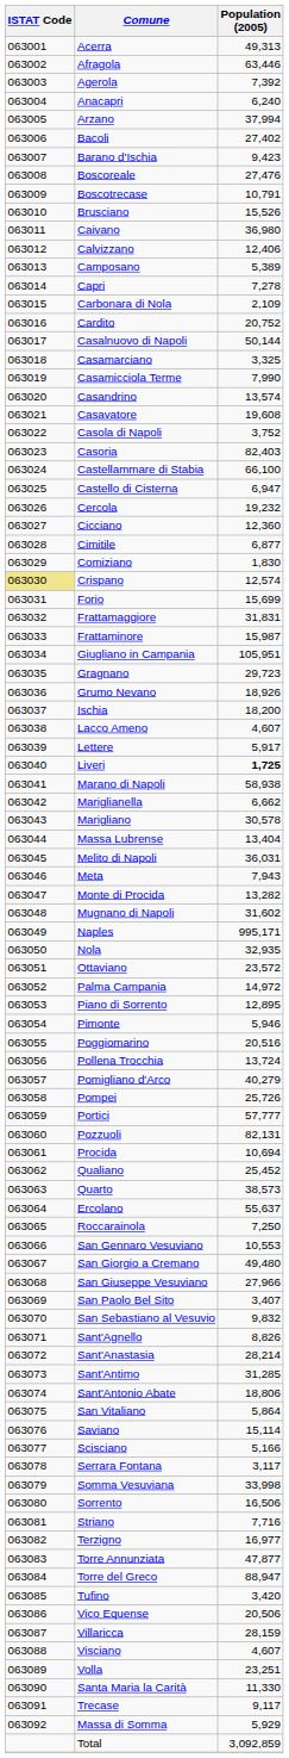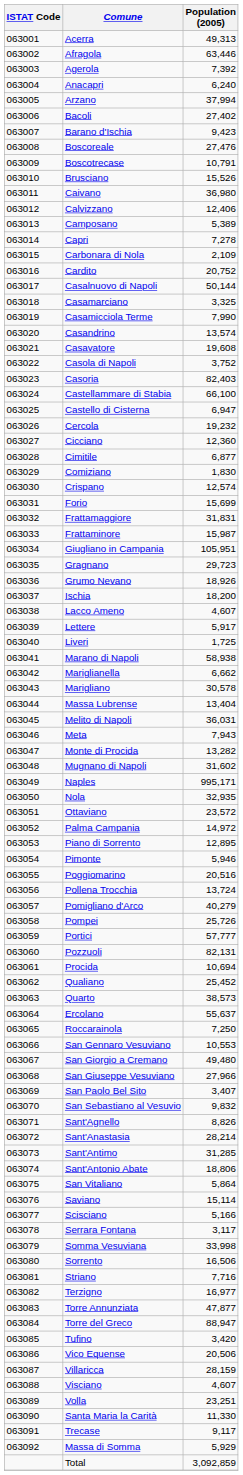Crispano | ISTAT Code: khaki background -> no background
Liveri | Population (2005): bold -> normal
